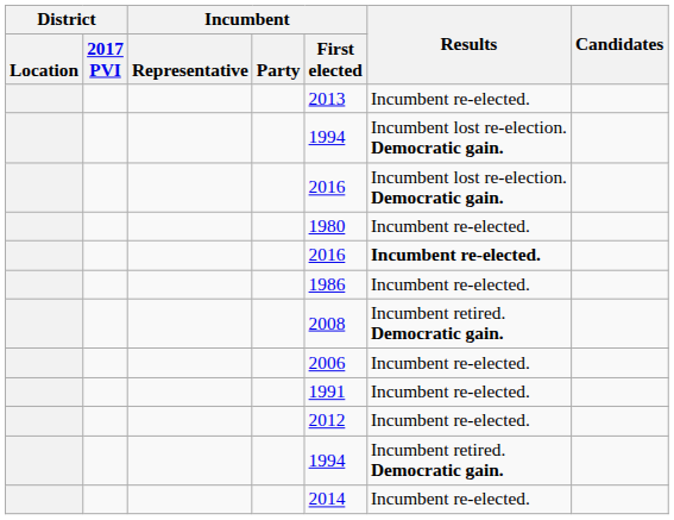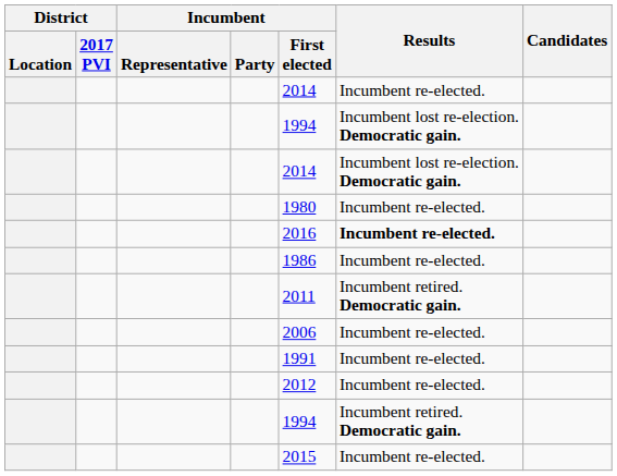row 3 | Incumbent / First elected: 2013 -> 2014
row 5 | Incumbent / First elected: 2016 -> 2014
row 9 | Incumbent / First elected: 2008 -> 2011
row 14 | Incumbent / First elected: 2014 -> 2015
